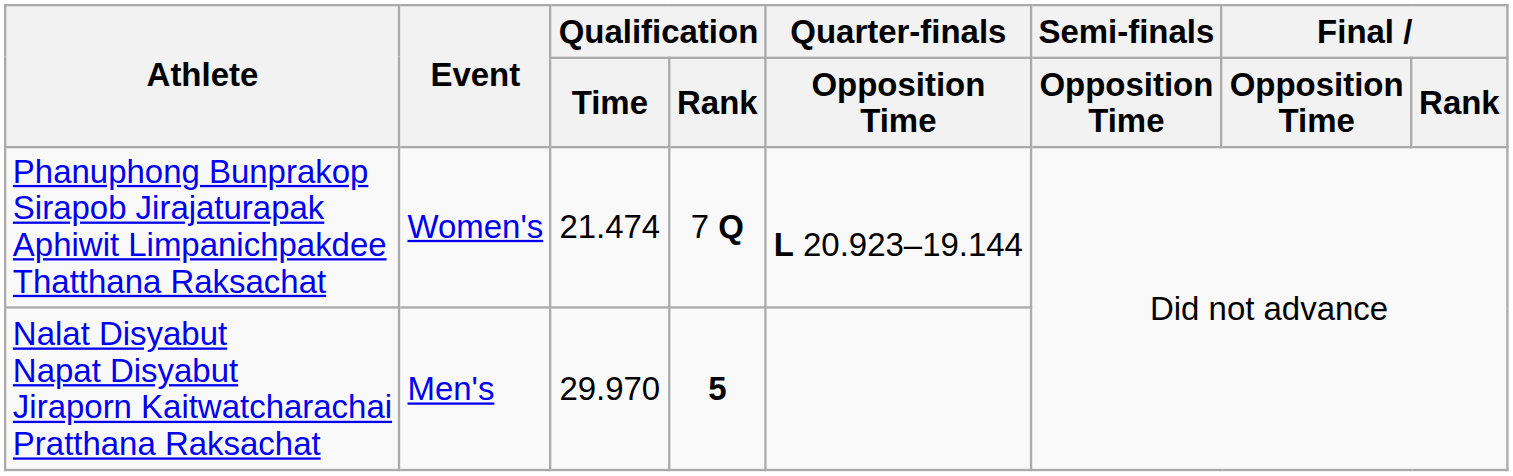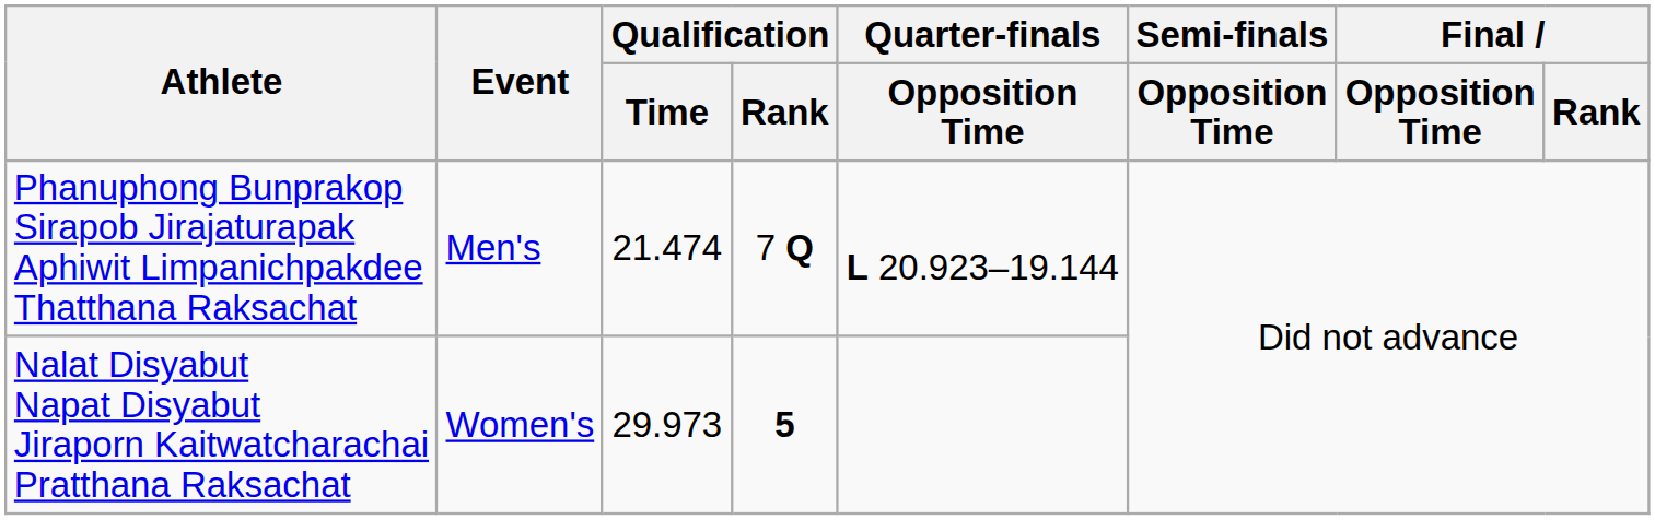row 3 | Event: Women's -> Men's
row 4 | Event: Men's -> Women's
row 4 | Qualification / Time: 29.970 -> 29.973
